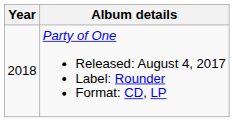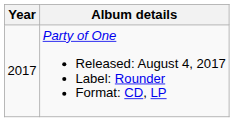row 2 | Year: 2018 -> 2017
